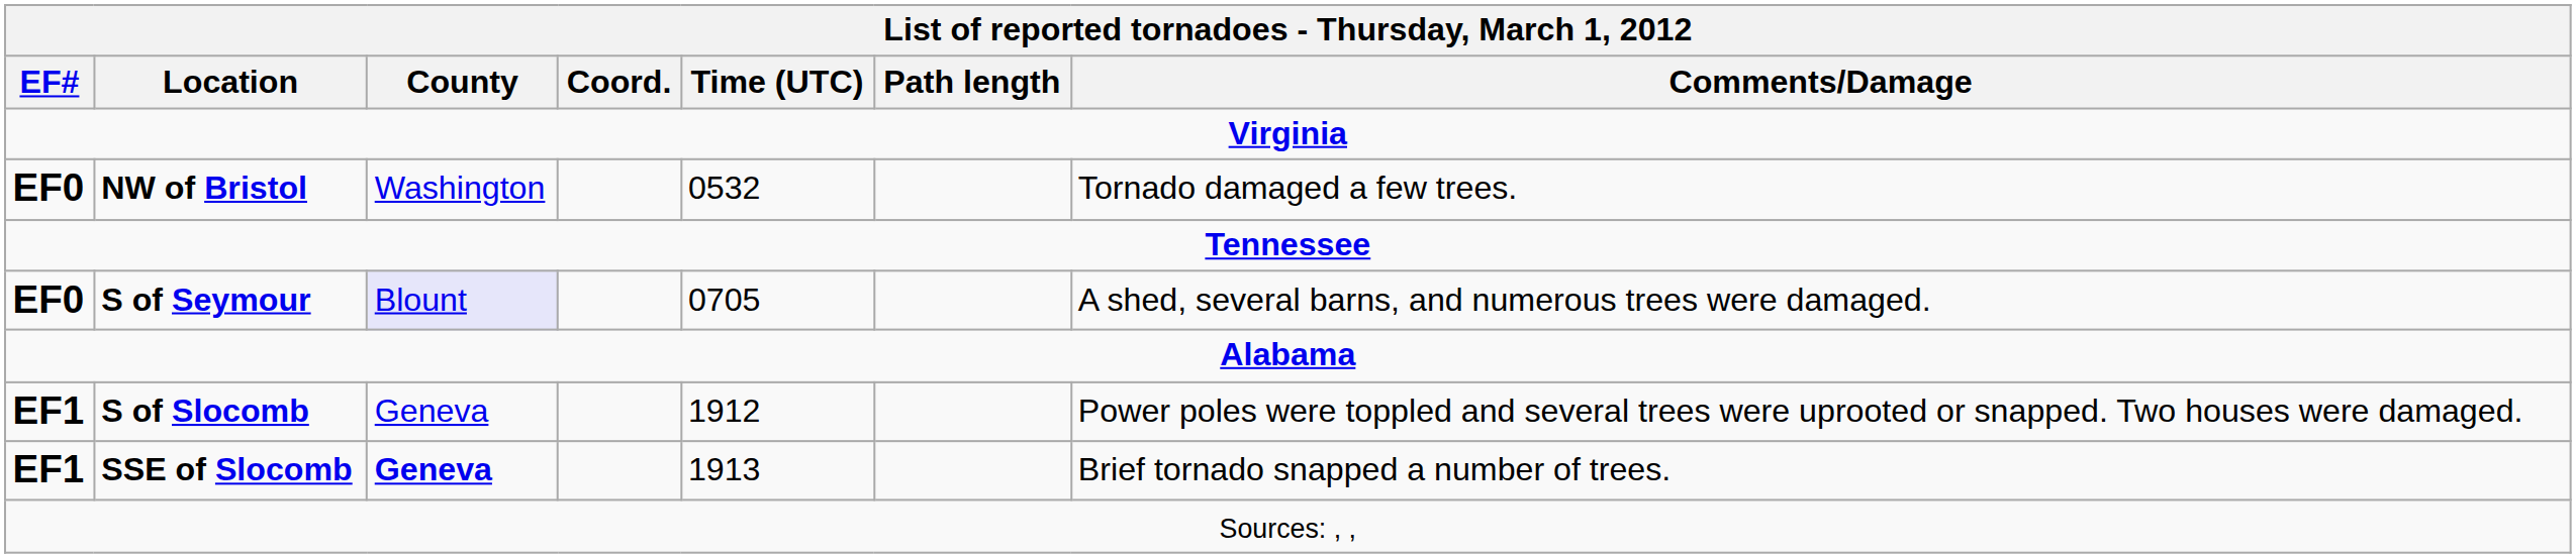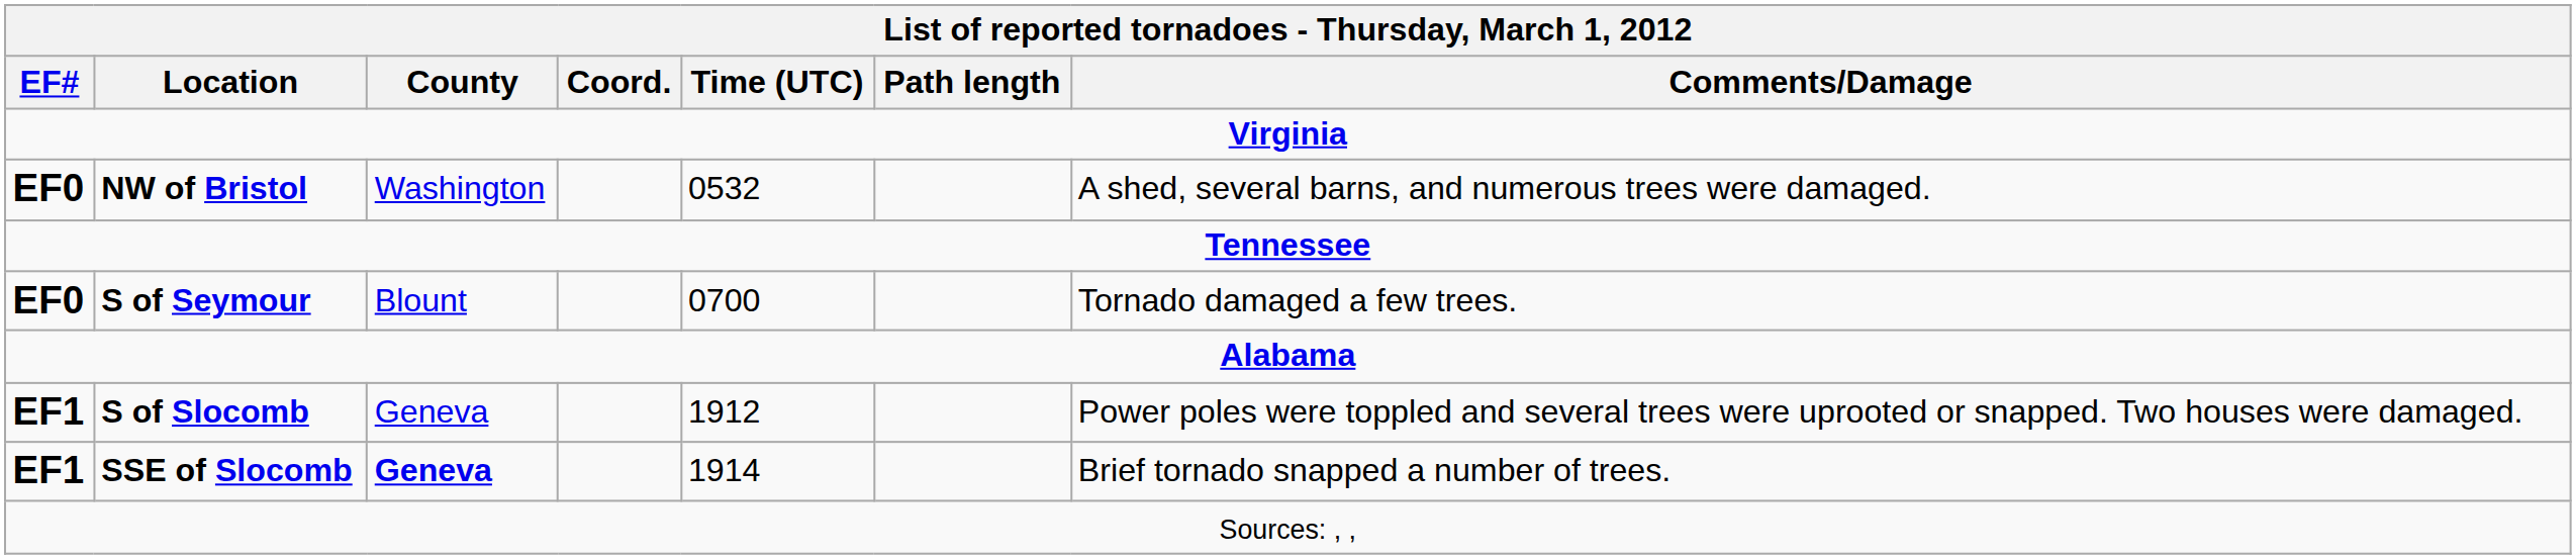NW of Bristol | Comments/Damage: Tornado damaged a few trees. -> A shed, several barns, and numerous trees were damaged.
S of Seymour | County: lavender background -> no background
S of Seymour | Time (UTC): 0705 -> 0700
S of Seymour | Comments/Damage: A shed, several barns, and numerous trees were damaged. -> Tornado damaged a few trees.
SSE of Slocomb | Time (UTC): 1913 -> 1914
